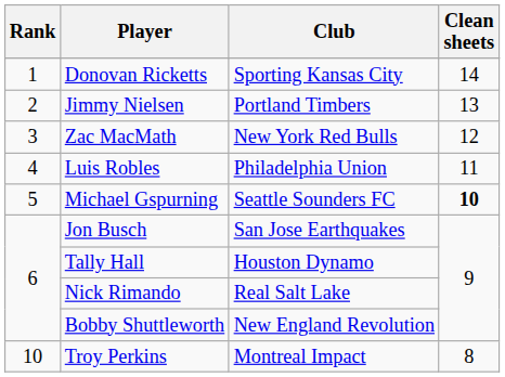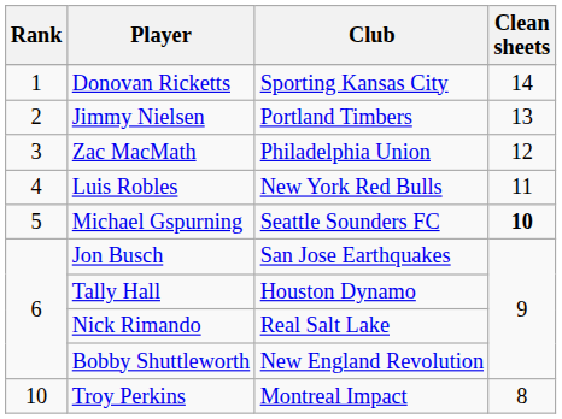Zac MacMath | Club: New York Red Bulls -> Philadelphia Union
Luis Robles | Club: Philadelphia Union -> New York Red Bulls
